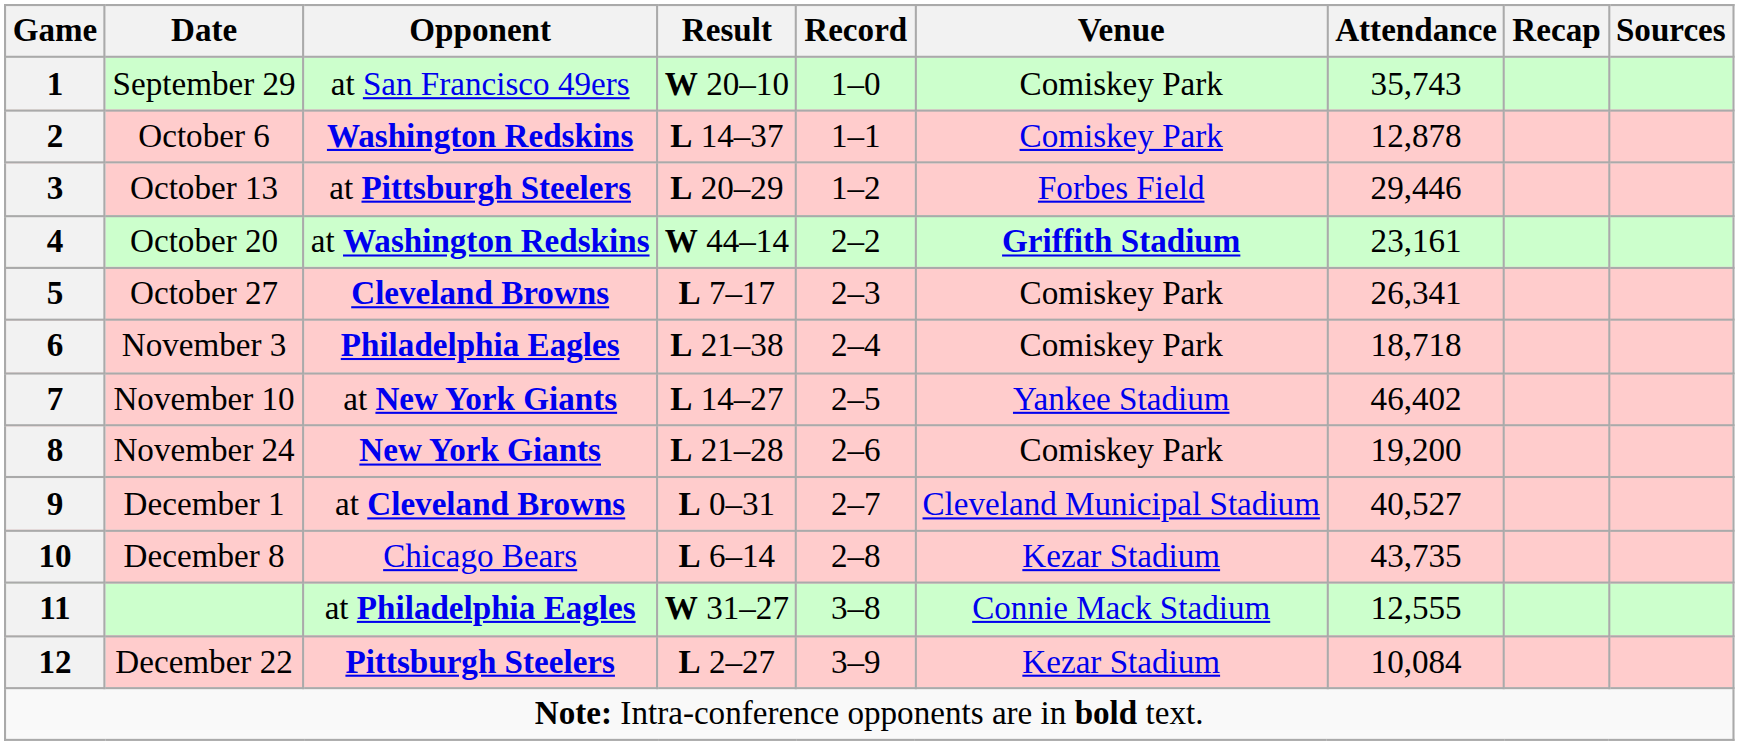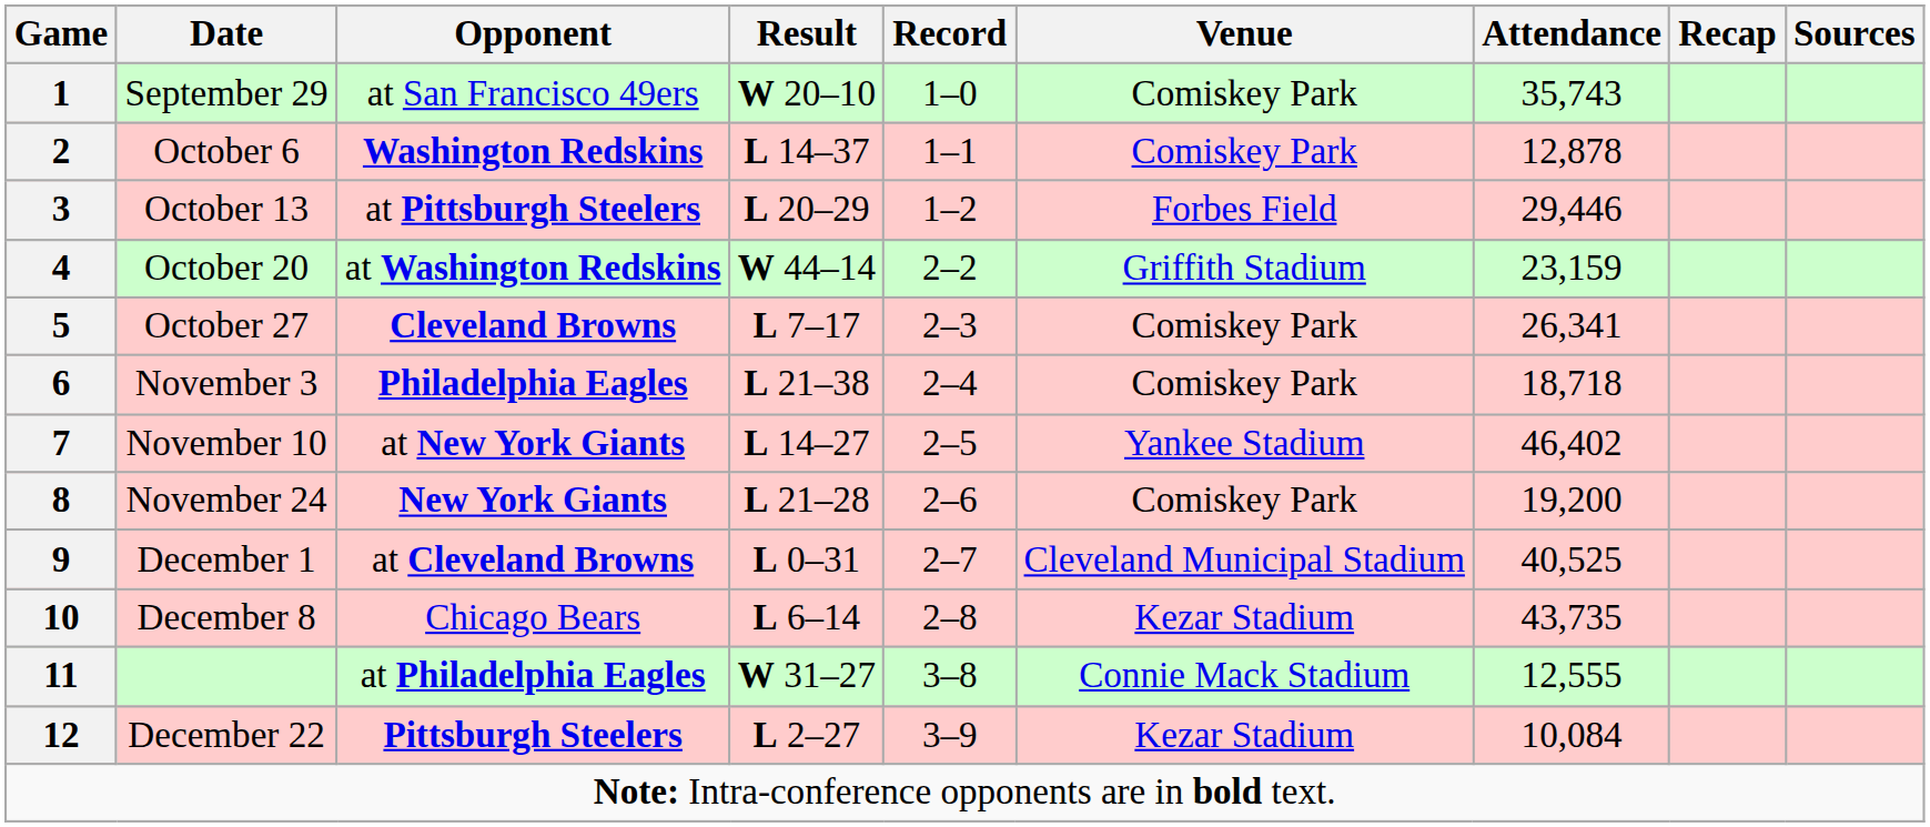4 | Venue: bold -> normal
4 | Attendance: 23,161 -> 23,159
9 | Attendance: 40,527 -> 40,525
